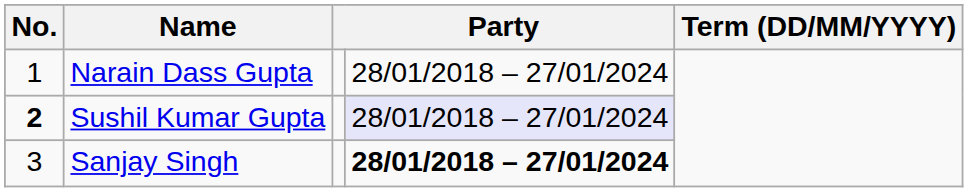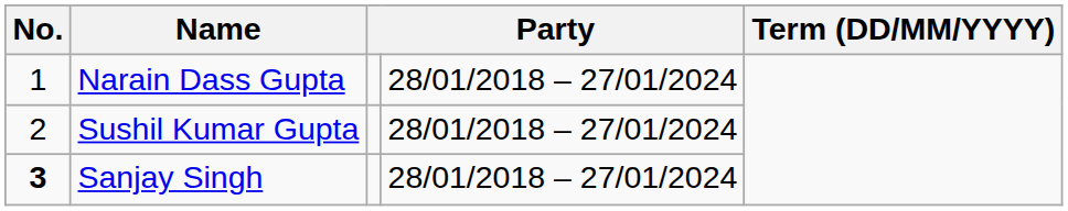Sushil Kumar Gupta | No.: bold -> normal
Sushil Kumar Gupta | column 4: lavender background -> no background
Sanjay Singh | No.: normal -> bold
Sanjay Singh | column 4: bold -> normal
